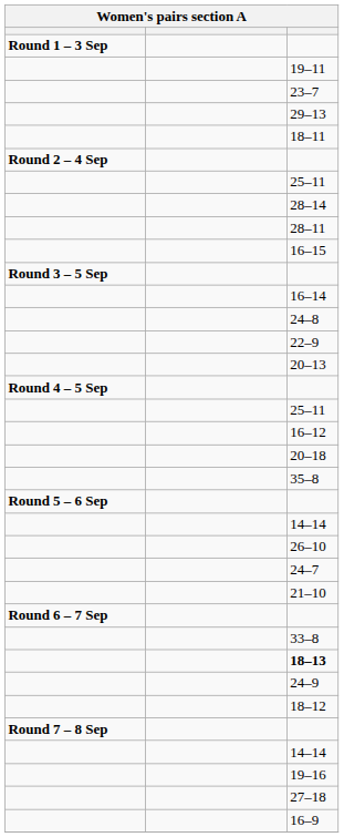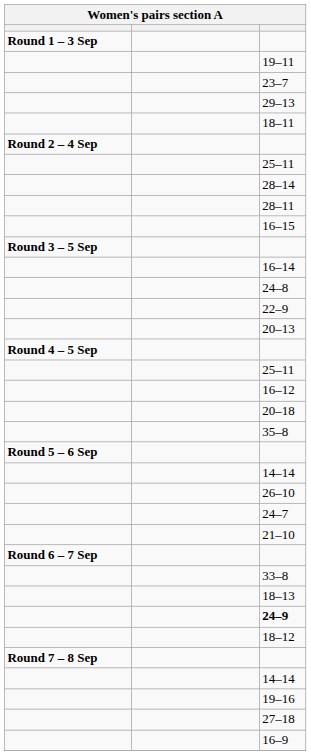18–13 | column 3: bold -> normal
24–9 | column 3: normal -> bold
